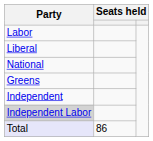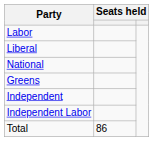Independent Labor | Party: lightgrey background -> no background
Total | Party: lavender background -> no background
